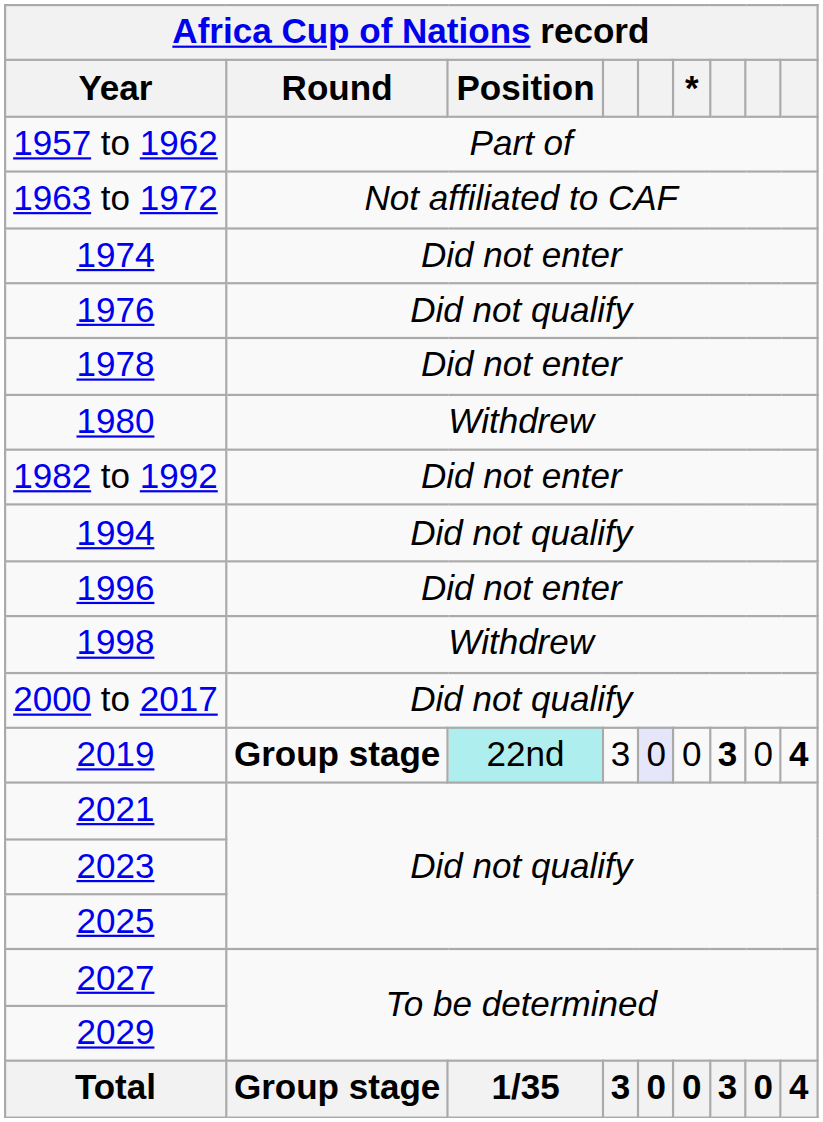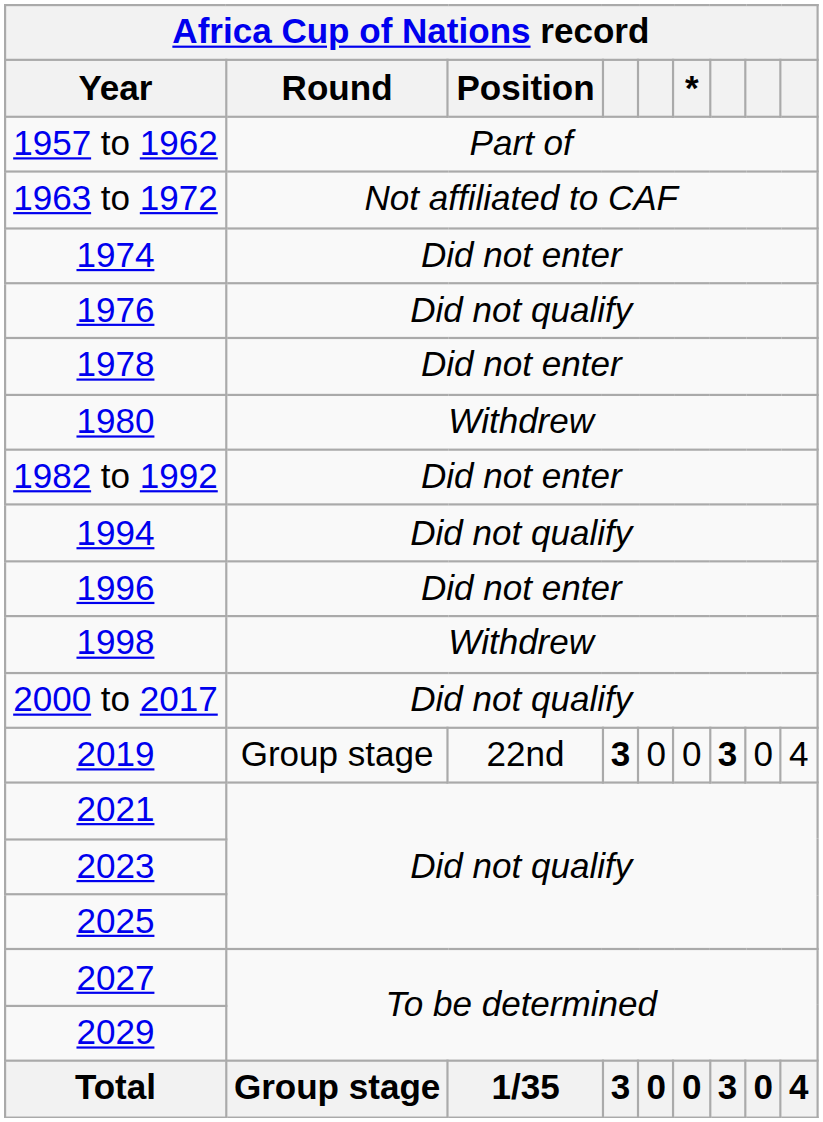2019 | Round: bold -> normal
2019 | Position: paleturquoise background -> no background
2019 | column 4: normal -> bold
2019 | column 5: lavender background -> no background
2019 | column 9: bold -> normal
